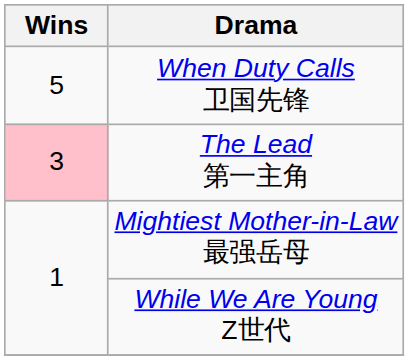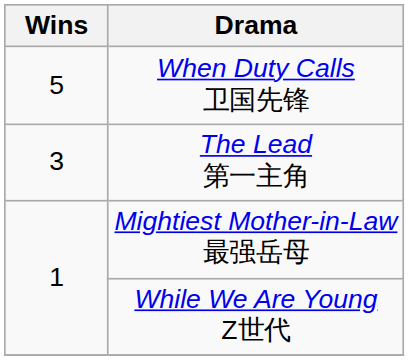The Lead 第一主角 | Wins: pink background -> no background
